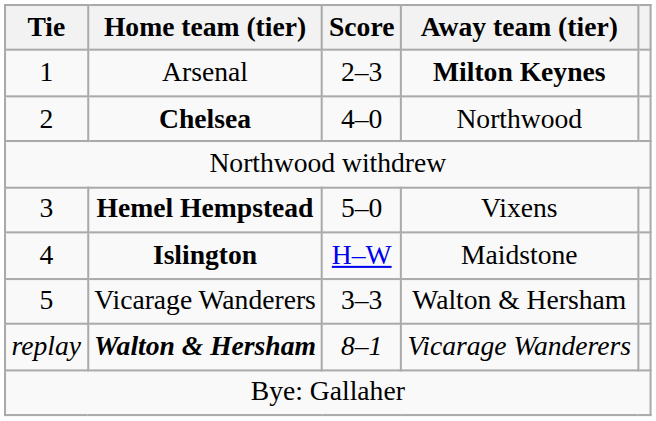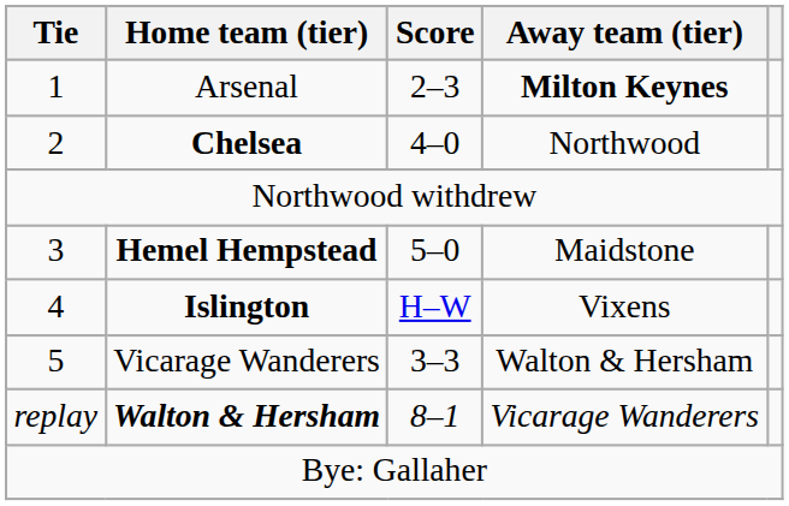Hemel Hempstead | Away team (tier): Vixens -> Maidstone
Islington | Away team (tier): Maidstone -> Vixens
